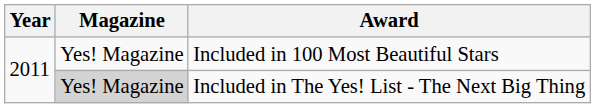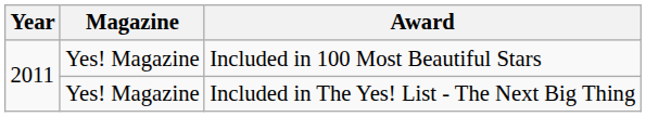Included in The Yes! List - The Next Big Thing | Magazine: lightgrey background -> no background
